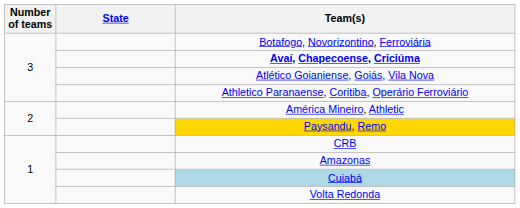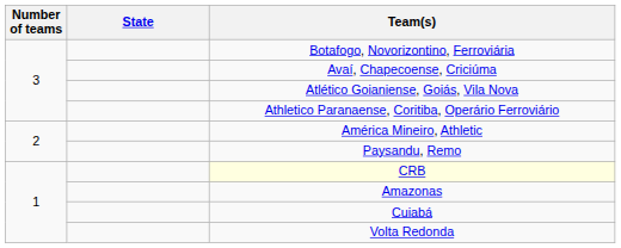Avaí, Chapecoense, Criciúma | Team(s): bold -> normal
Paysandu, Remo | Team(s): gold background -> no background
CRB | Team(s): no background -> lightyellow background
Cuiabá | Team(s): lightblue background -> no background
